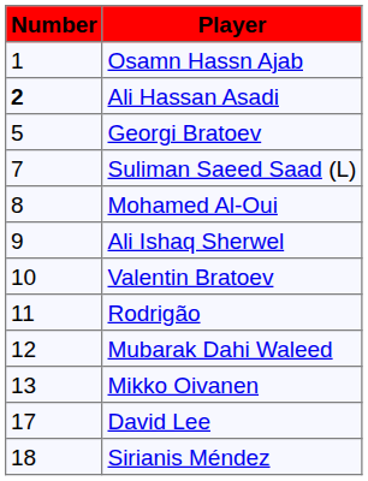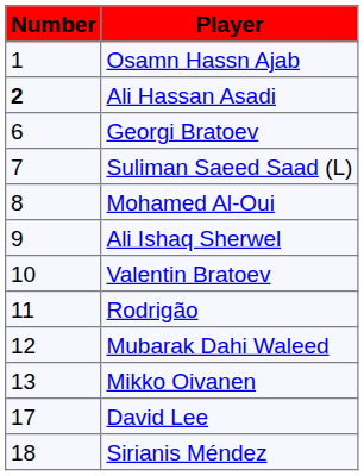Georgi Bratoev | Number: 5 -> 6
